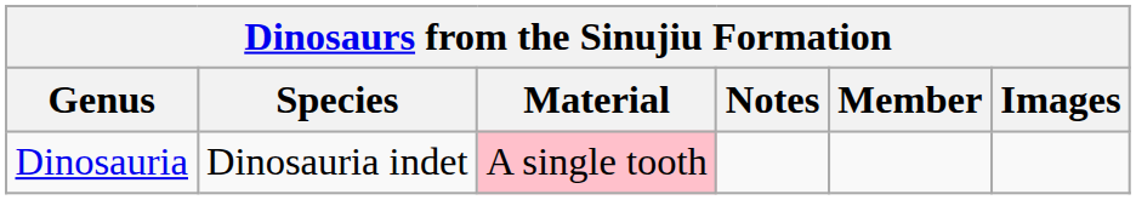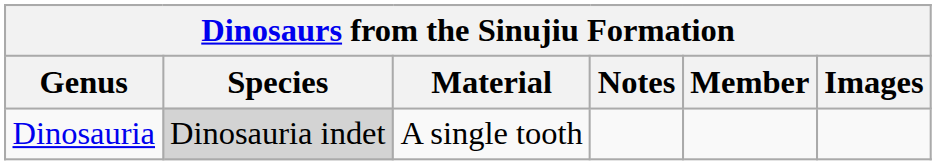Dinosauria | Species: no background -> lightgrey background
Dinosauria | Material: pink background -> no background
